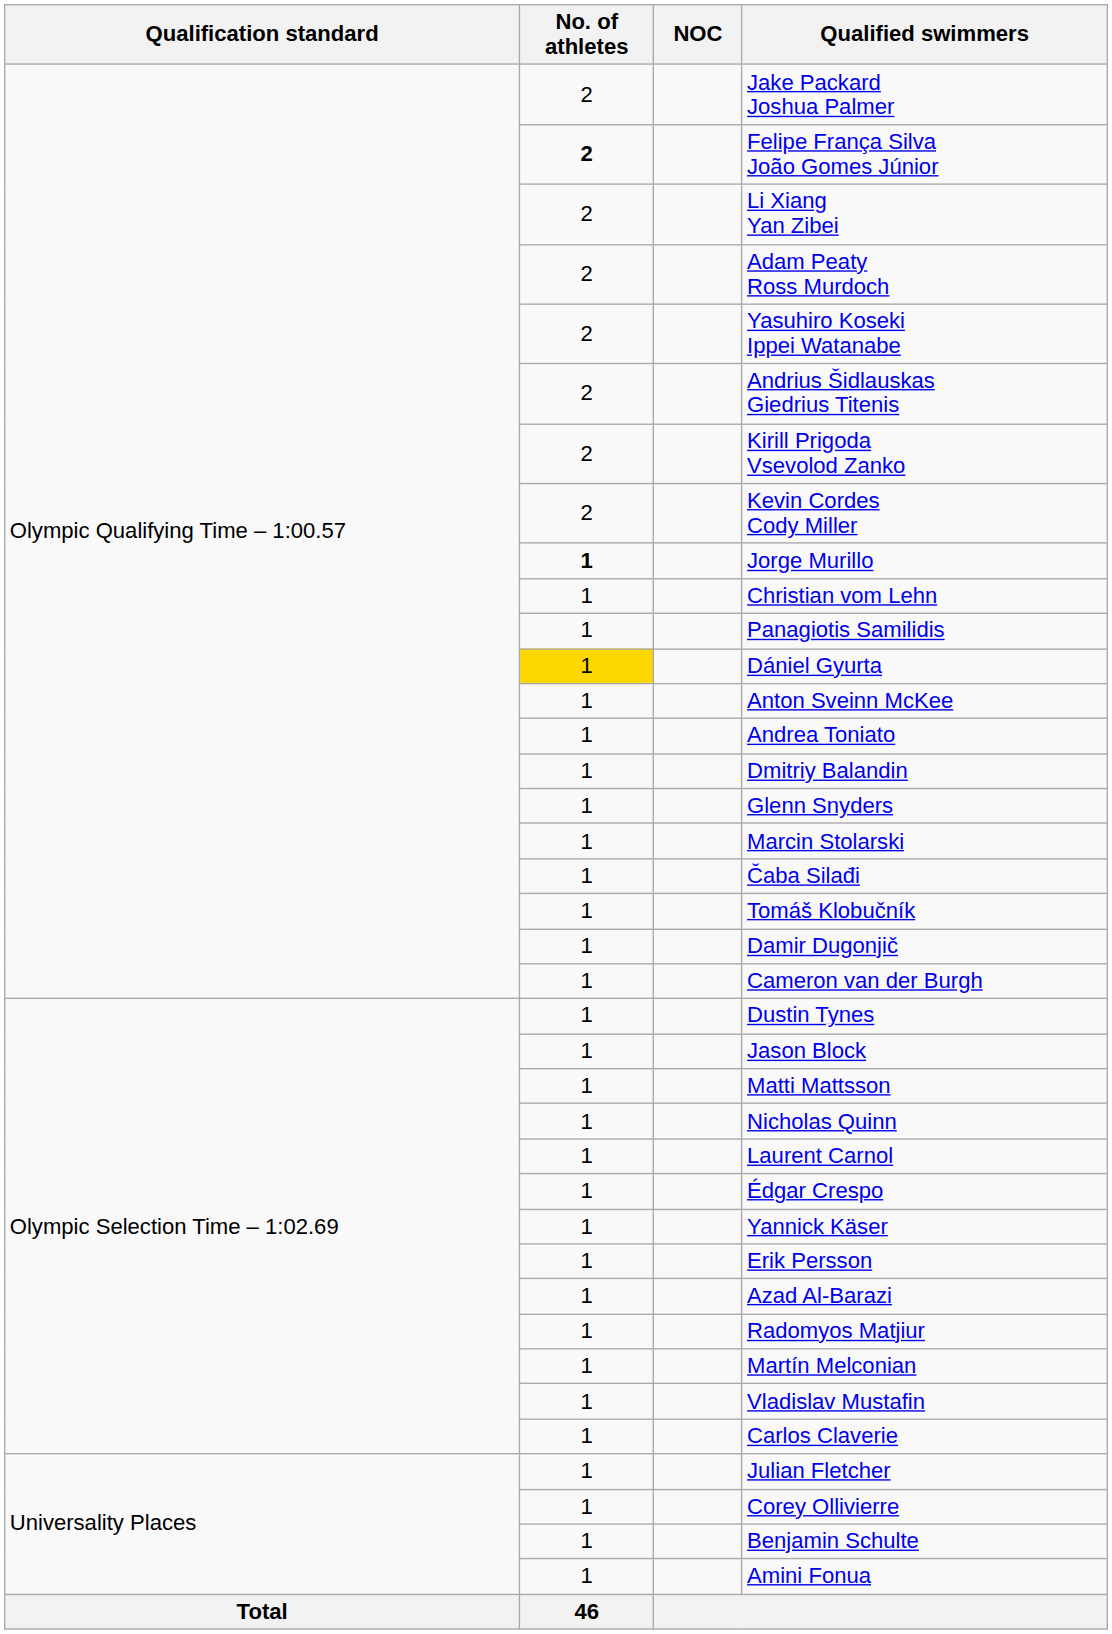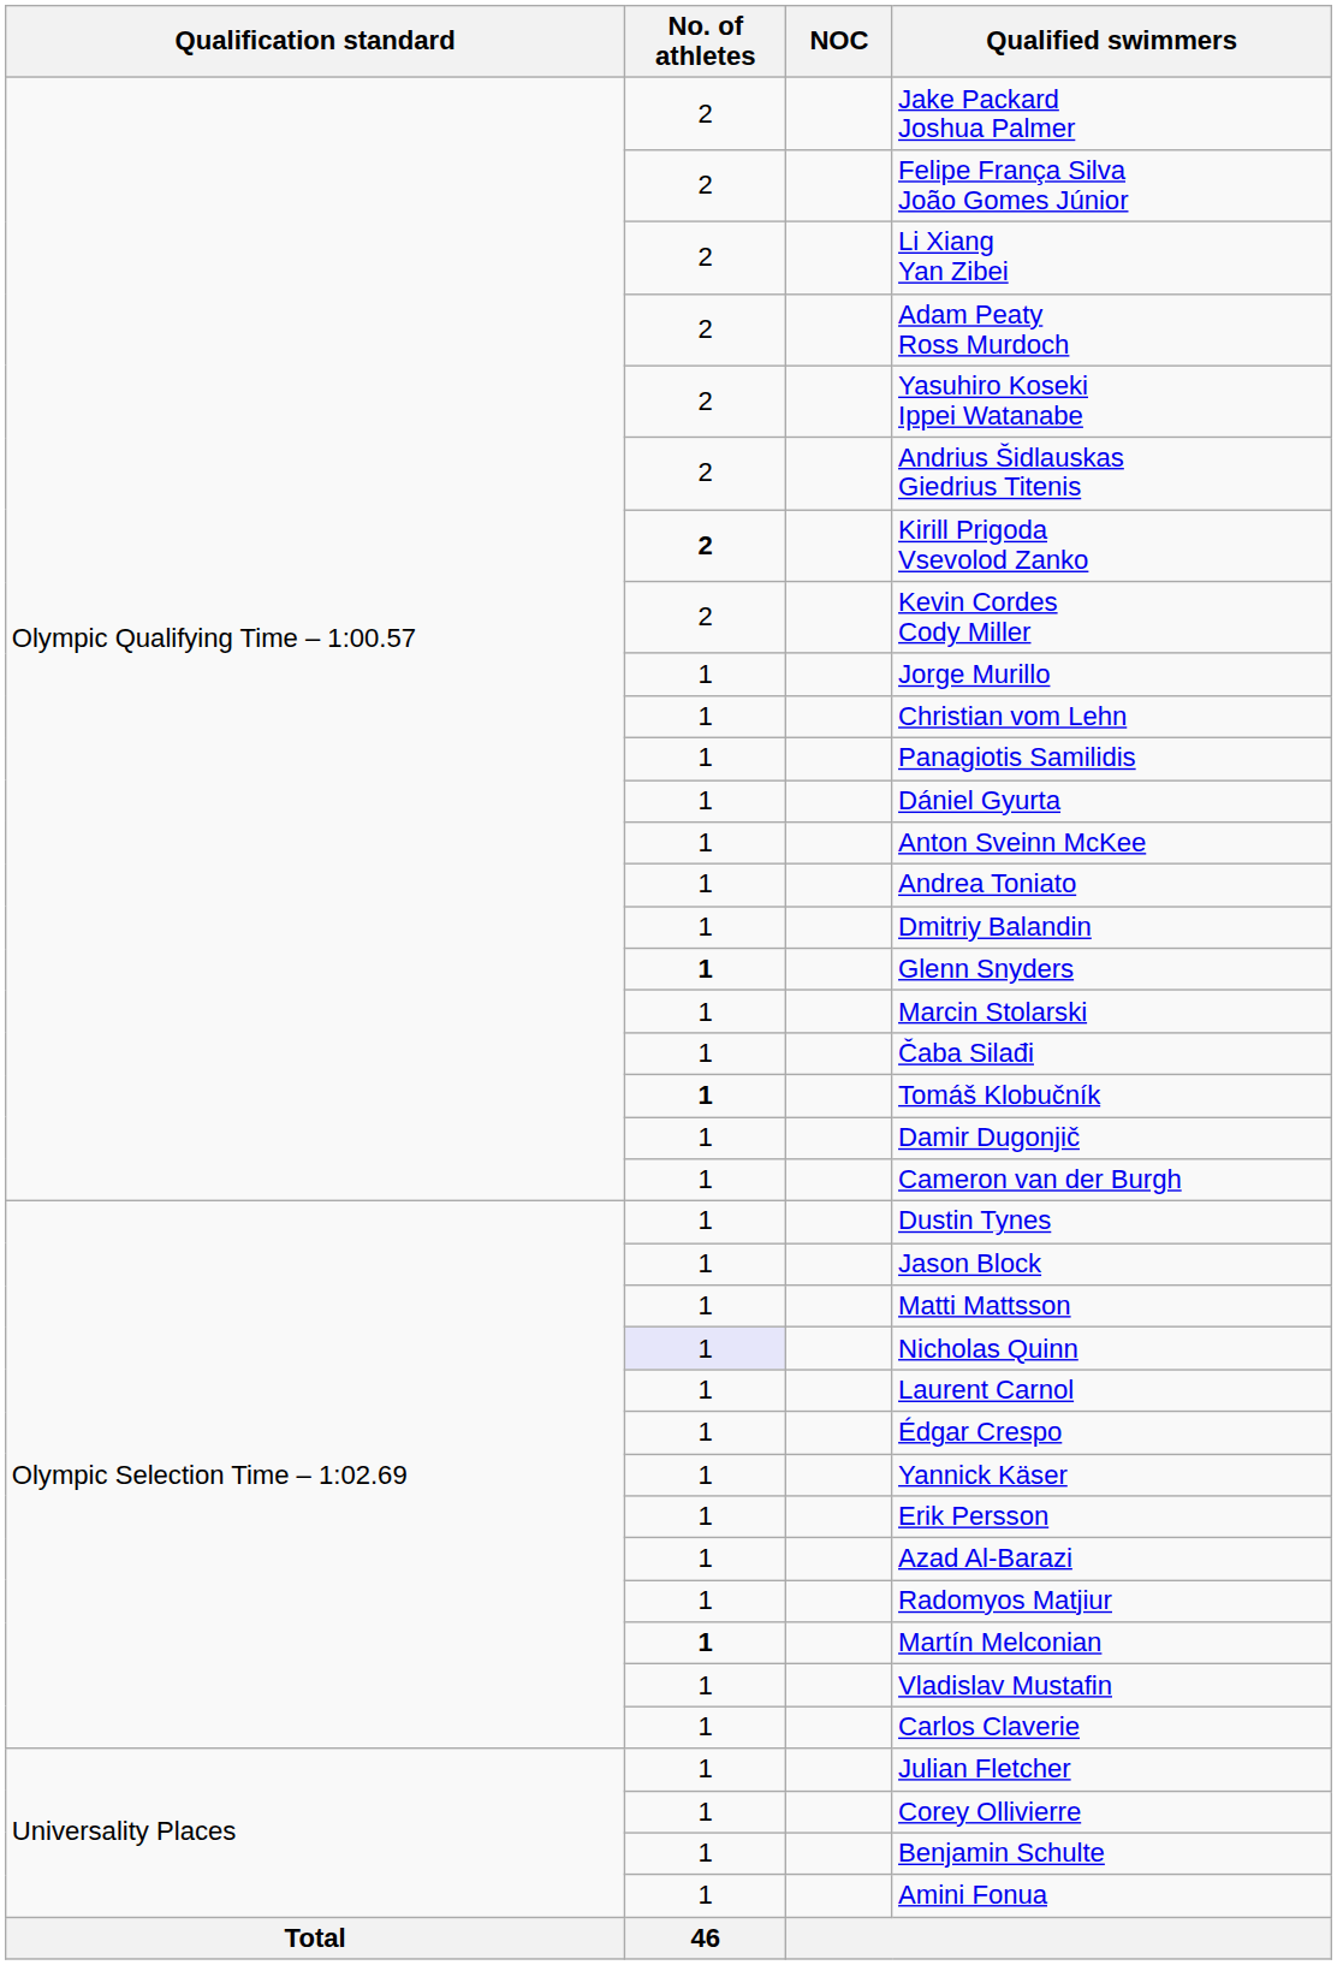Felipe França Silva João Gomes Júnior | No. of athletes: bold -> normal
Kirill Prigoda Vsevolod Zanko | No. of athletes: normal -> bold
Jorge Murillo | No. of athletes: bold -> normal
Dániel Gyurta | No. of athletes: gold background -> no background
Glenn Snyders | No. of athletes: normal -> bold
Tomáš Klobučník | No. of athletes: normal -> bold
Nicholas Quinn | No. of athletes: no background -> lavender background
Martín Melconian | No. of athletes: normal -> bold
